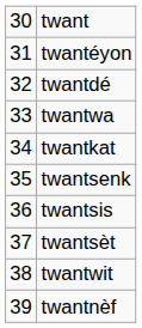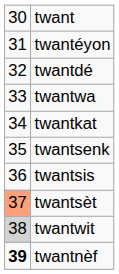twantsèt | column 1: no background -> lightsalmon background
twantwit | column 1: no background -> lightgrey background
twantnèf | column 1: normal -> bold
